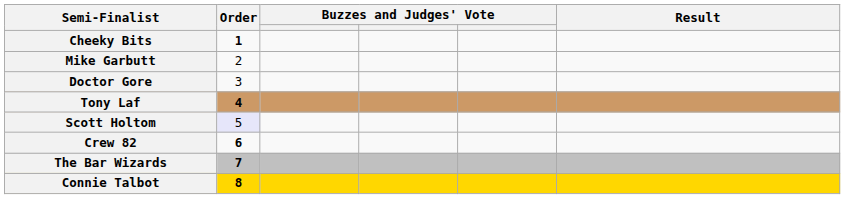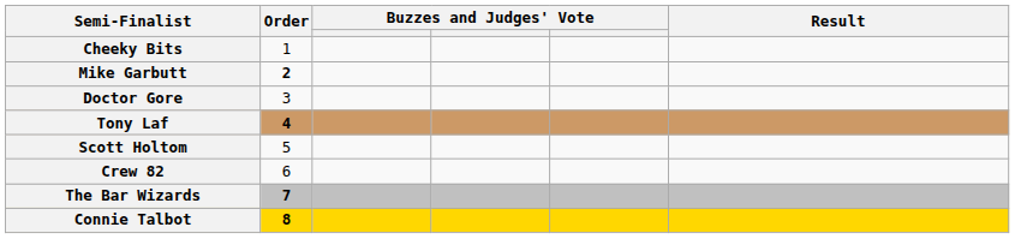Cheeky Bits | Order: bold -> normal
Mike Garbutt | Order: normal -> bold
Scott Holtom | Order: lavender background -> no background
Crew 82 | Order: bold -> normal
